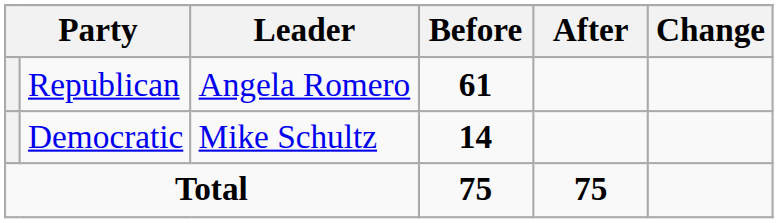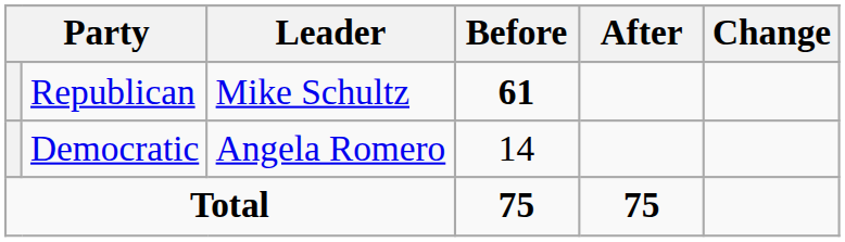Republican | Leader: Angela Romero -> Mike Schultz
Democratic | Leader: Mike Schultz -> Angela Romero
Democratic | Before: bold -> normal
